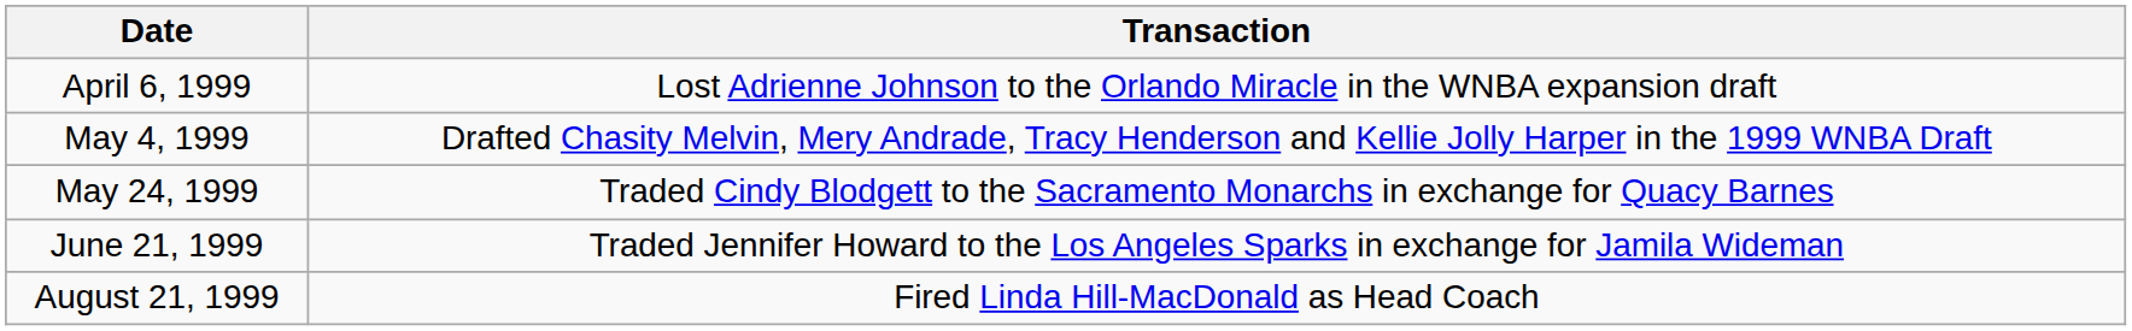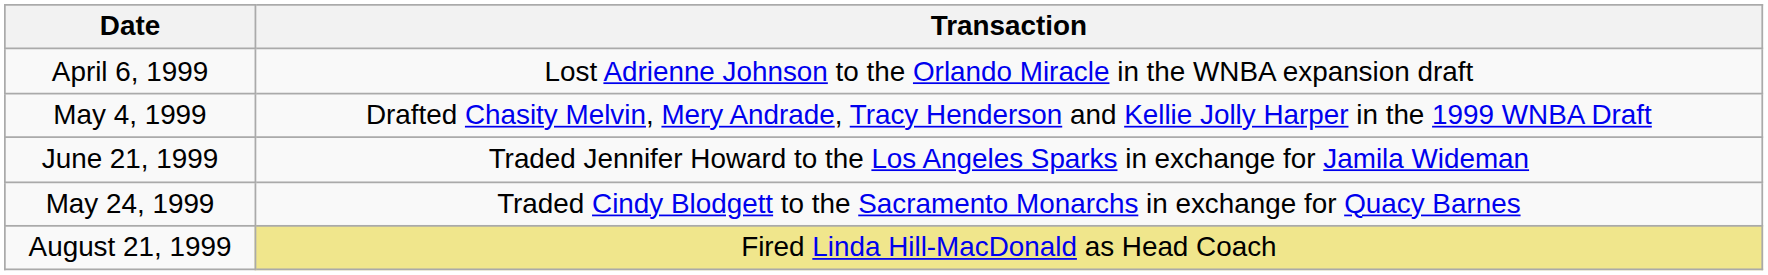rows swapped: May 24, 1999 <-> June 21, 1999
August 21, 1999 | Transaction: no background -> khaki background
